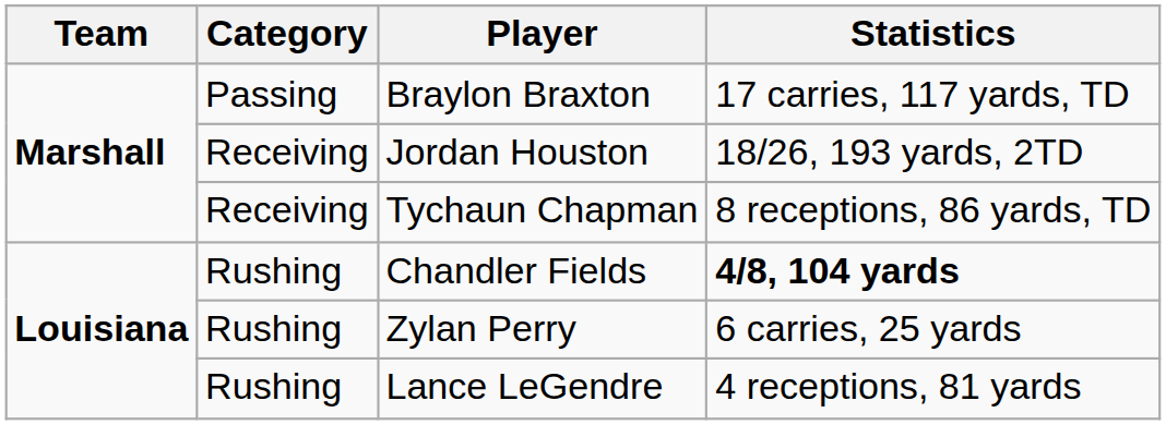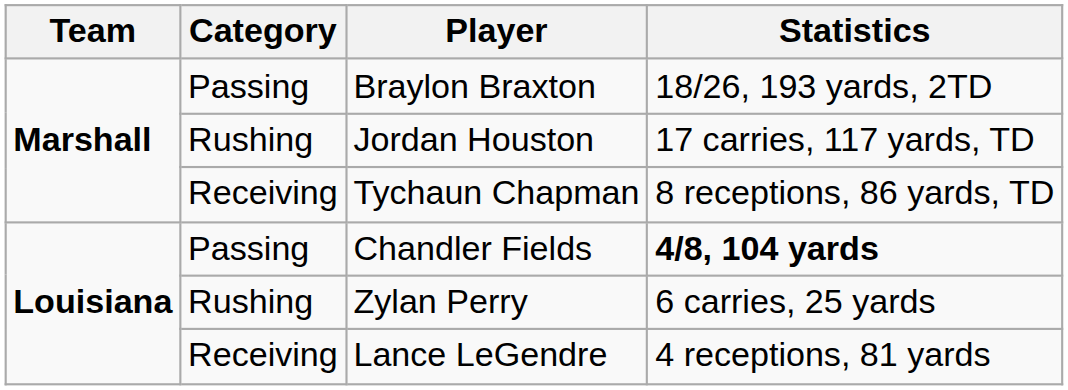Braylon Braxton | Statistics: 17 carries, 117 yards, TD -> 18/26, 193 yards, 2TD
Jordan Houston | Category: Receiving -> Rushing
Jordan Houston | Statistics: 18/26, 193 yards, 2TD -> 17 carries, 117 yards, TD
Chandler Fields | Category: Rushing -> Passing
Lance LeGendre | Category: Rushing -> Receiving
